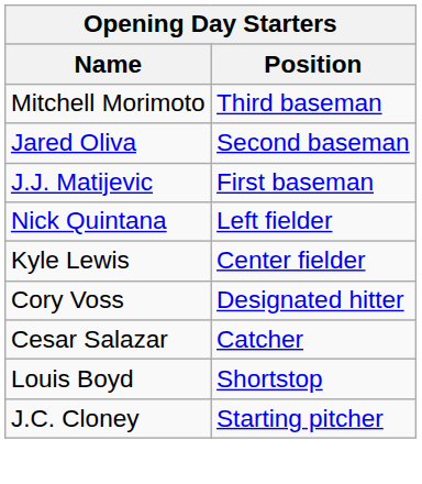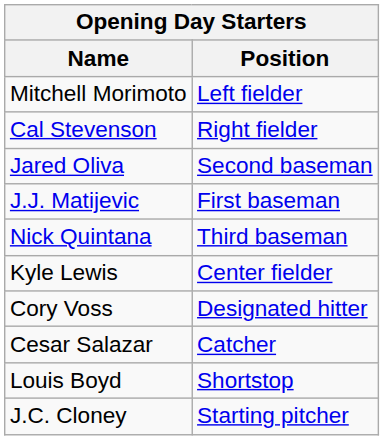Mitchell Morimoto | Position: Third baseman -> Left fielder
+ row: Cal Stevenson | Right fielder
Nick Quintana | Position: Left fielder -> Third baseman
